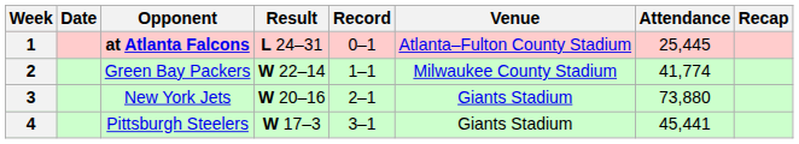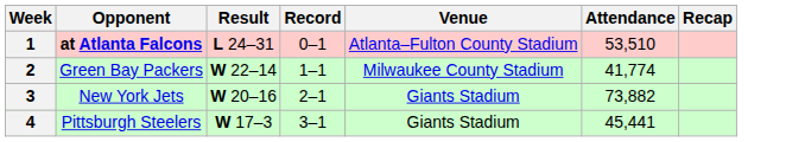- column: Date
1 | Attendance: 25,445 -> 53,510
3 | Attendance: 73,880 -> 73,882
